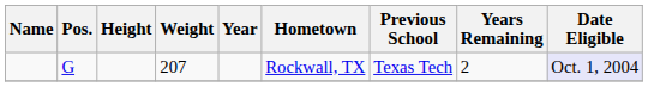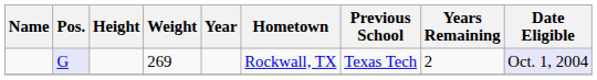row 2 | Pos.: no background -> lavender background
row 2 | Weight: 207 -> 269
